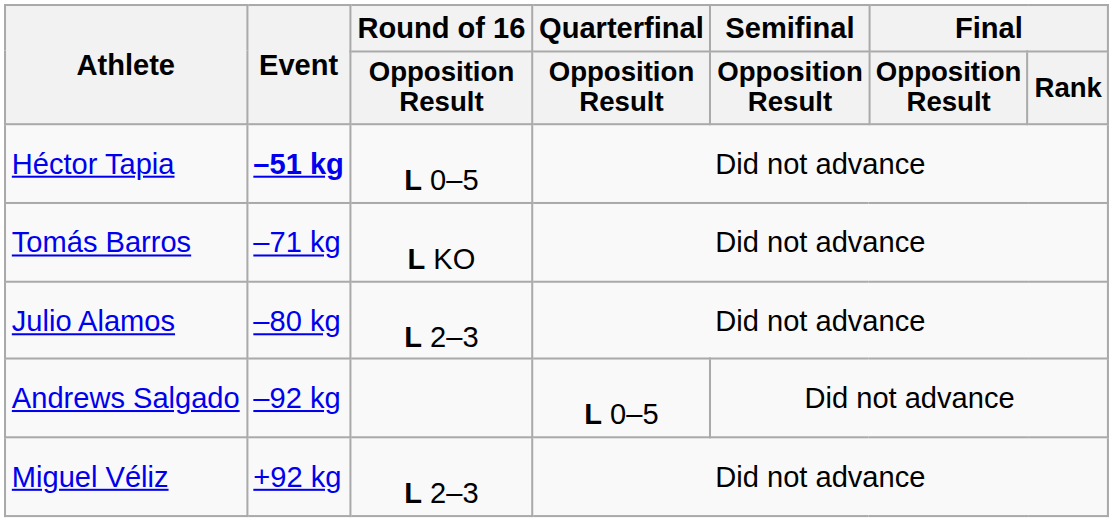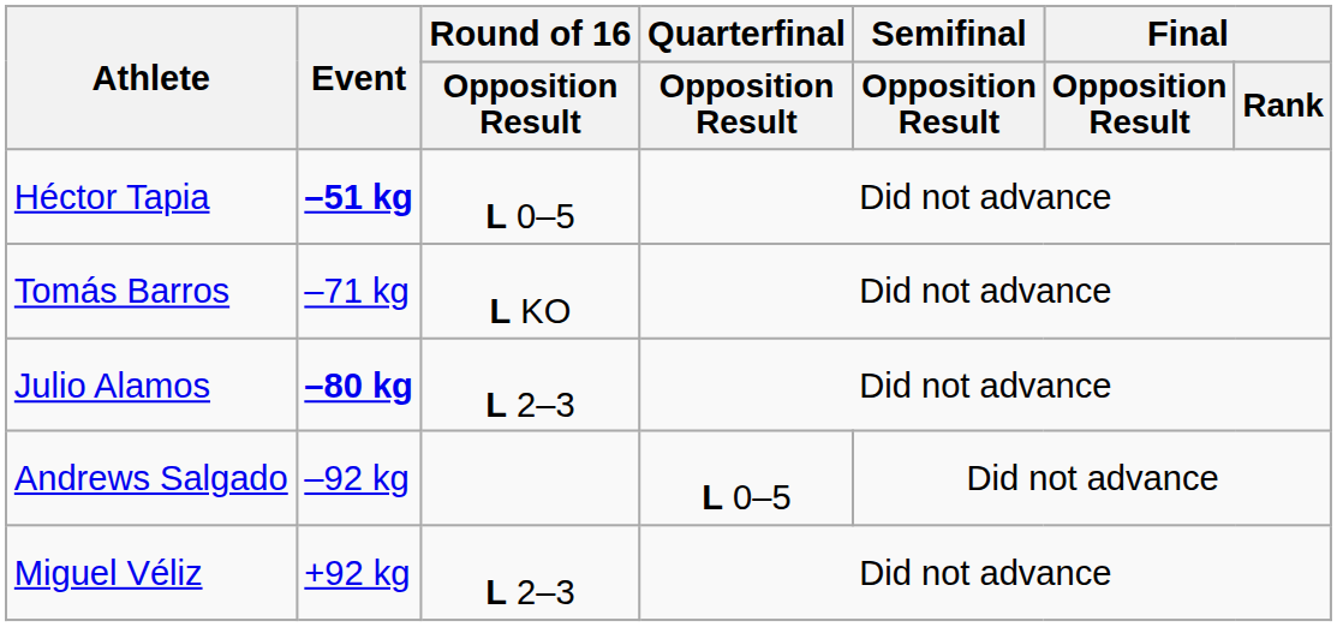Julio Alamos | Event: normal -> bold
